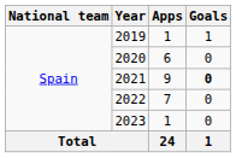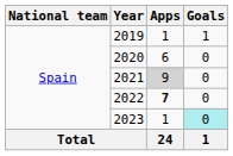2021 | Apps: no background -> lightgrey background
2021 | Goals: bold -> normal
2022 | Apps: normal -> bold
2023 | Goals: no background -> paleturquoise background
